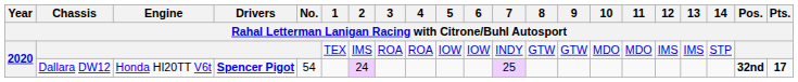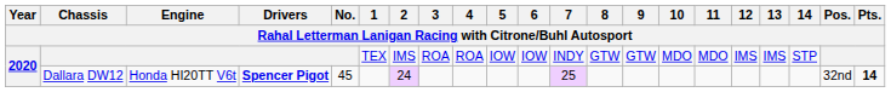Dallara DW12 | column 5: 54 -> 45
Dallara DW12 | column 20: bold -> normal
Dallara DW12 | column 21: 17 -> 14
